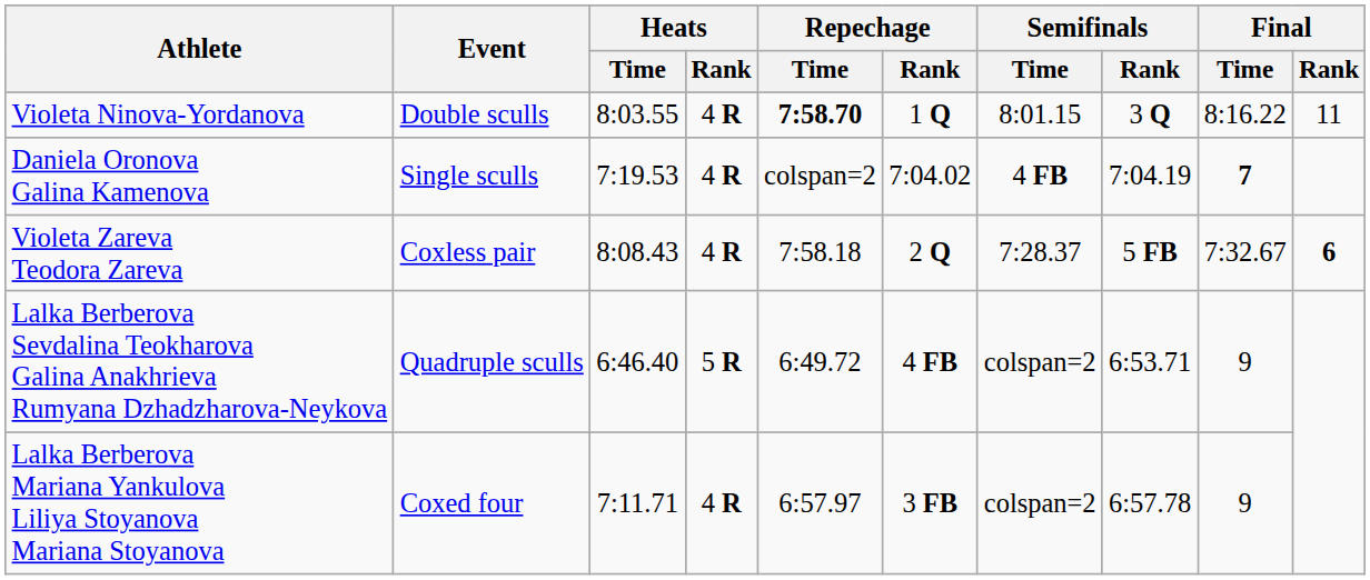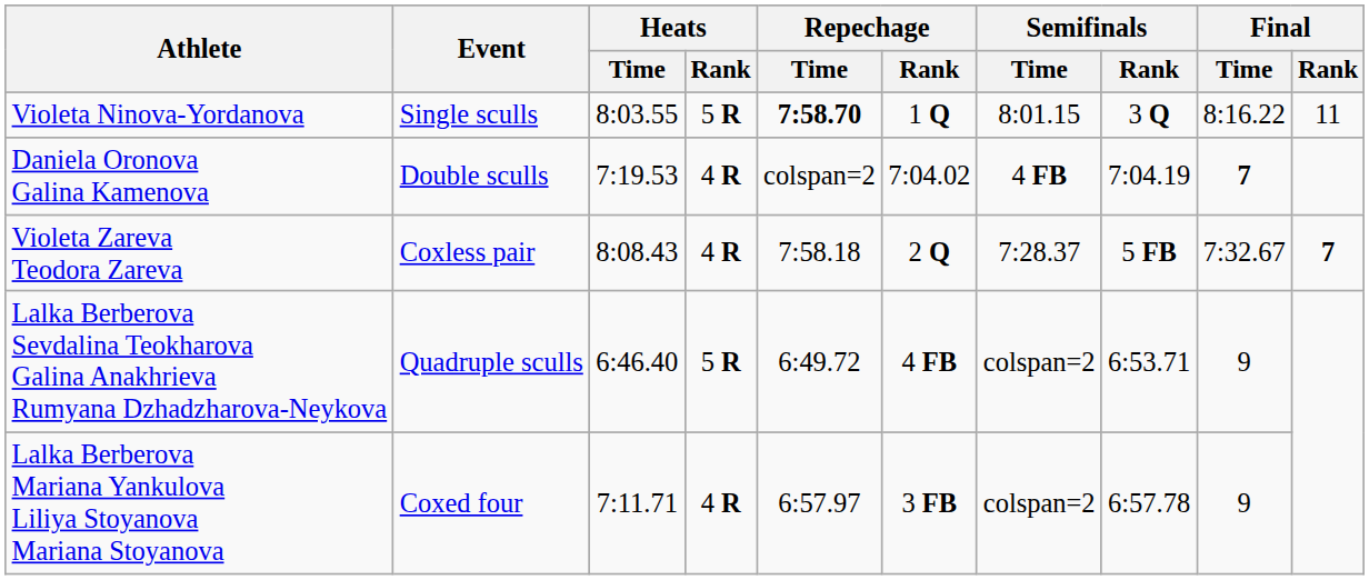Violeta Ninova-Yordanova | Event: Double sculls -> Single sculls
Violeta Ninova-Yordanova | Heats / Rank: 4 R -> 5 R
Daniela Oronova Galina Kamenova | Event: Single sculls -> Double sculls
Violeta Zareva Teodora Zareva | Final / Rank: 6 -> 7
